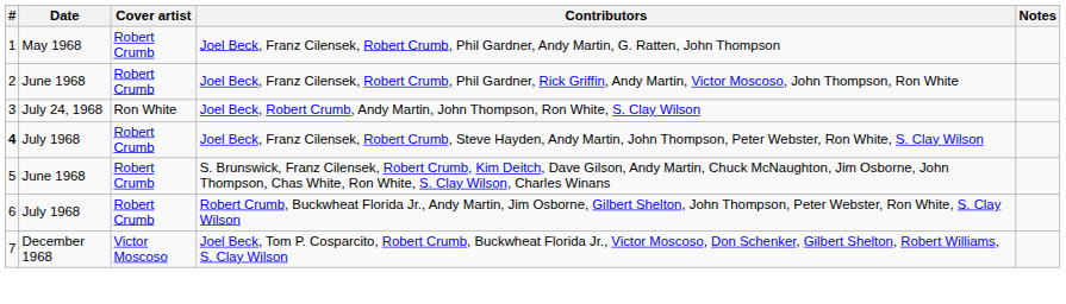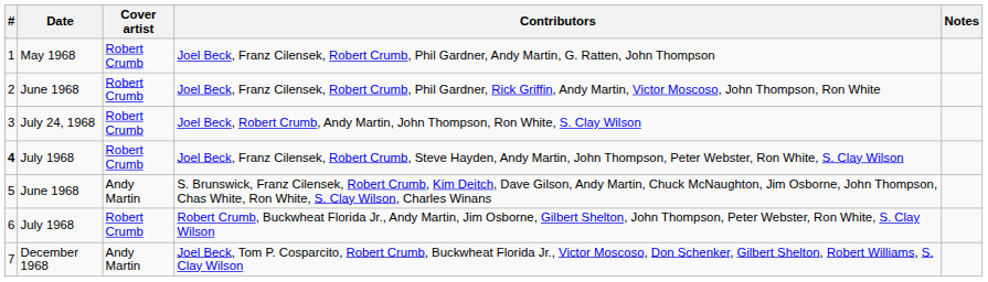row 4 | Cover artist: Ron White -> Robert Crumb
row 6 | Cover artist: Robert Crumb -> Andy Martin
row 8 | Cover artist: Victor Moscoso -> Andy Martin
